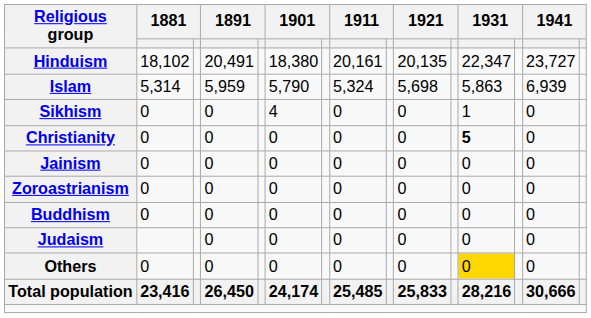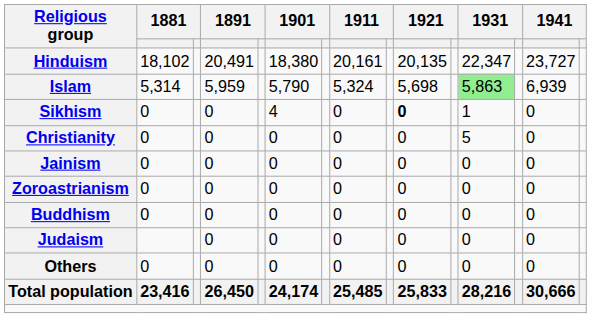Islam | column 12: no background -> lightgreen background
Sikhism | column 10: normal -> bold
Christianity | column 12: bold -> normal
Others | column 12: gold background -> no background
